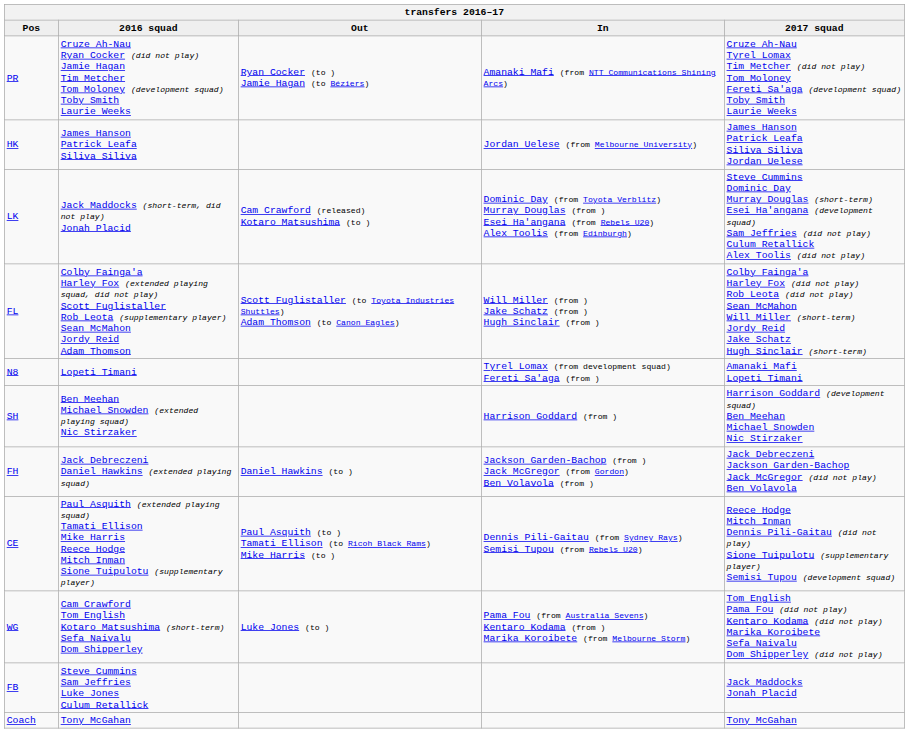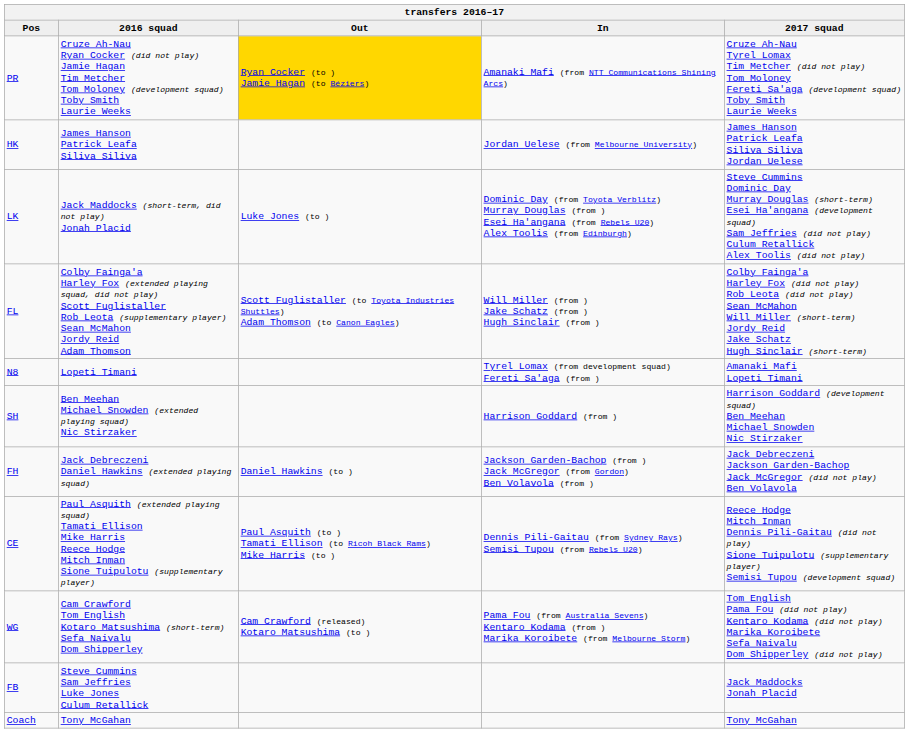PR | Out: no background -> gold background
LK | Out: Cam Crawford (released) Kotaro Matsushima (to ) -> Luke Jones (to )
WG | Out: Luke Jones (to ) -> Cam Crawford (released) Kotaro Matsushima (to )
